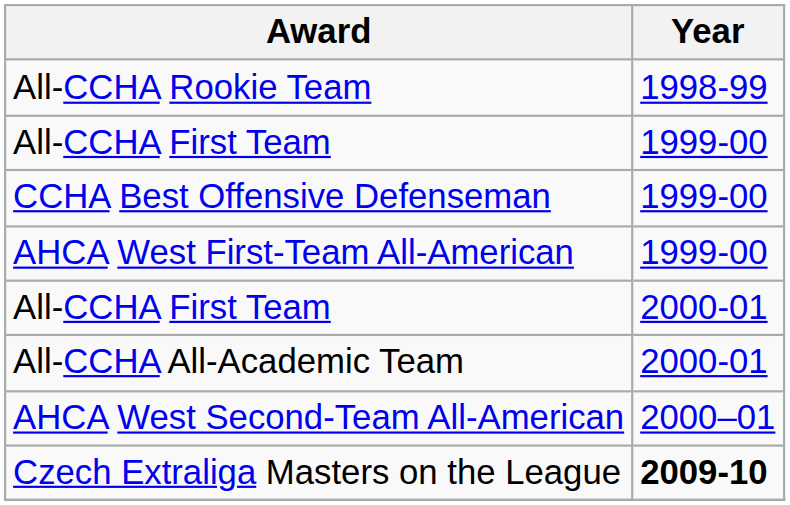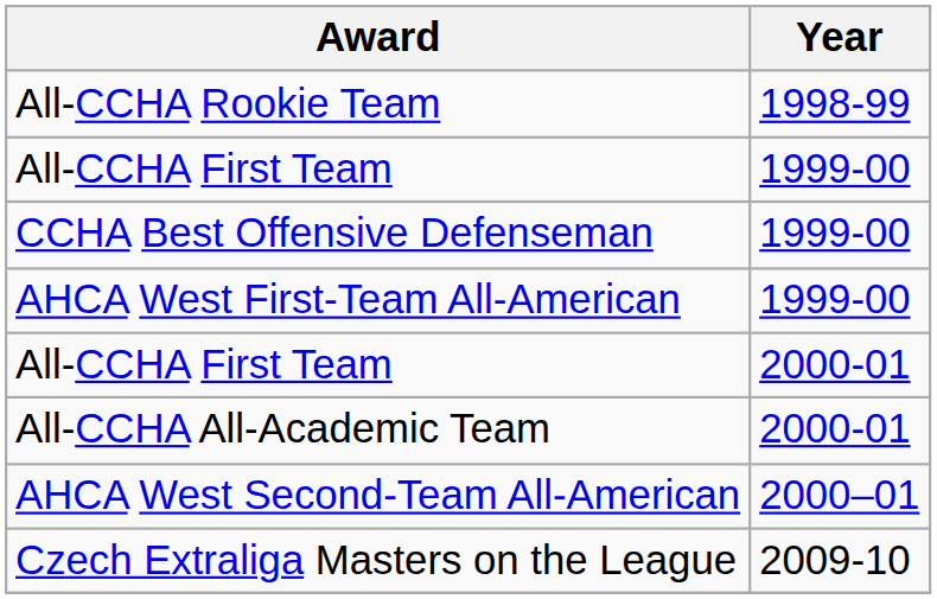row 9 | Year: bold -> normal
